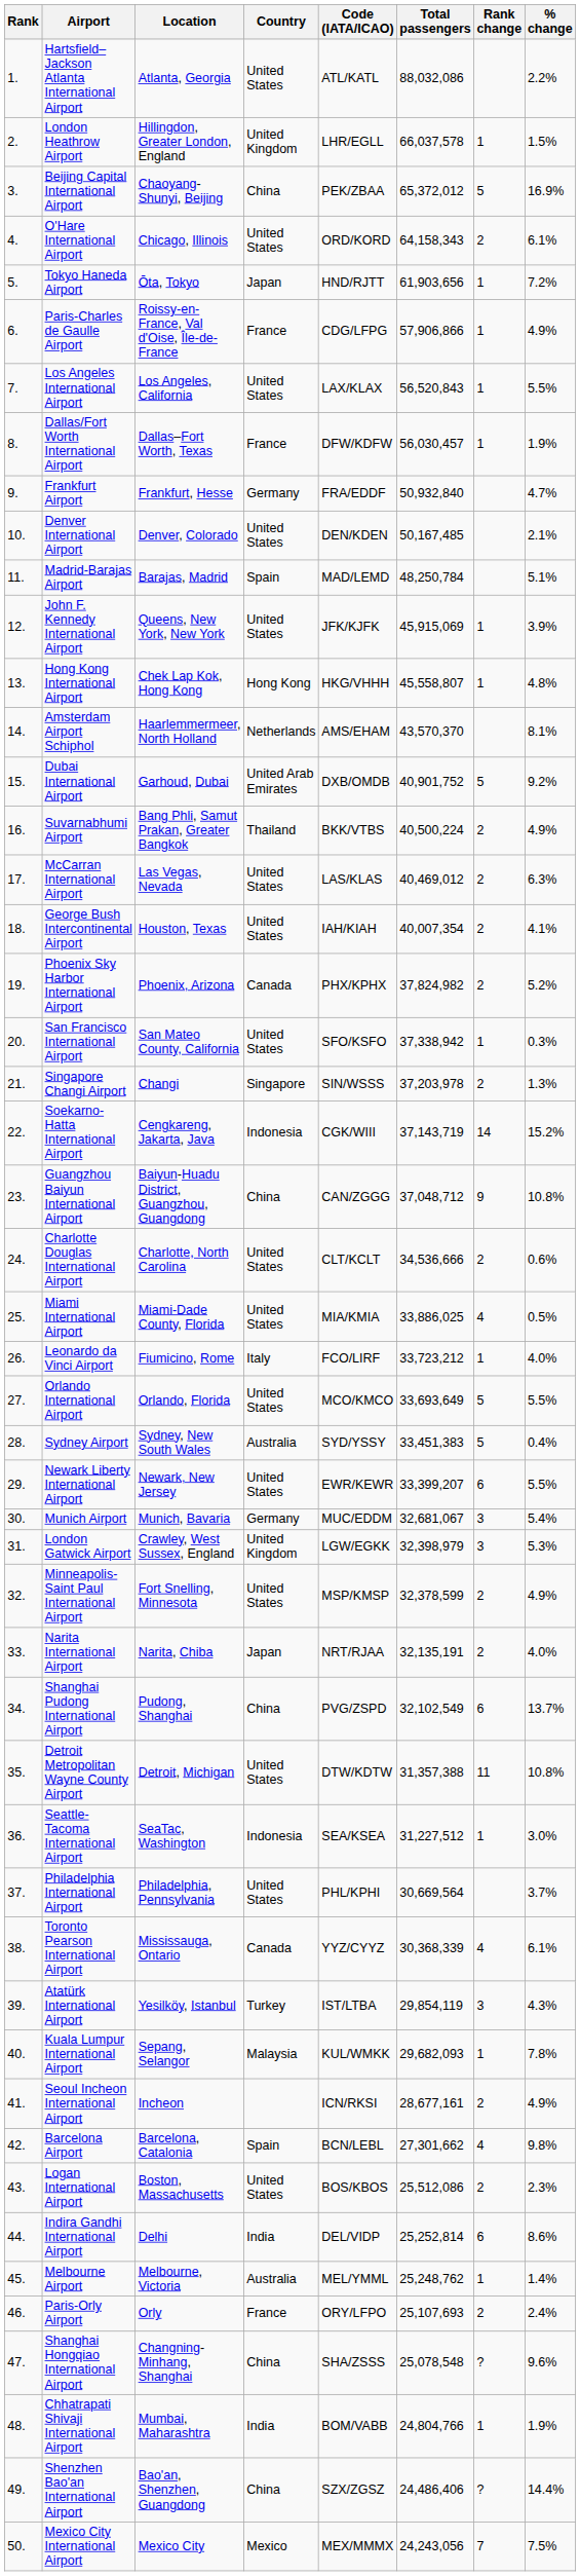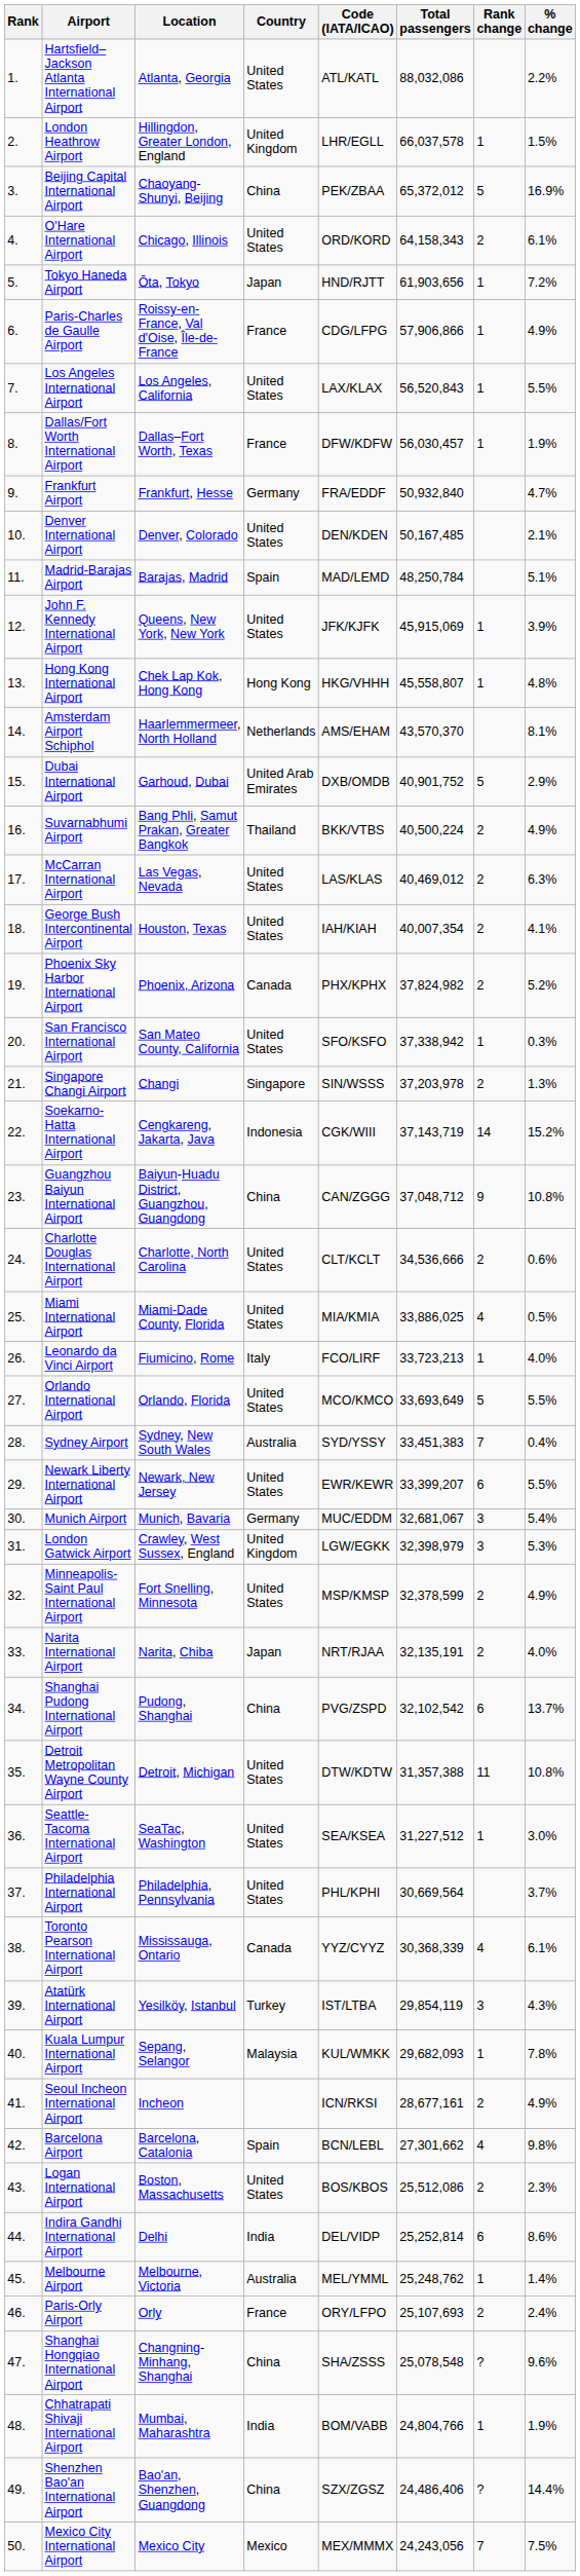Dubai International Airport | % change: 9.2% -> 2.9%
Leonardo da Vinci Airport | Total passengers: 33,723,212 -> 33,723,213
Sydney Airport | Rank change: 5 -> 7
Shanghai Pudong International Airport | Total passengers: 32,102,549 -> 32,102,542
Seattle-Tacoma International Airport | Country: Indonesia -> United States
